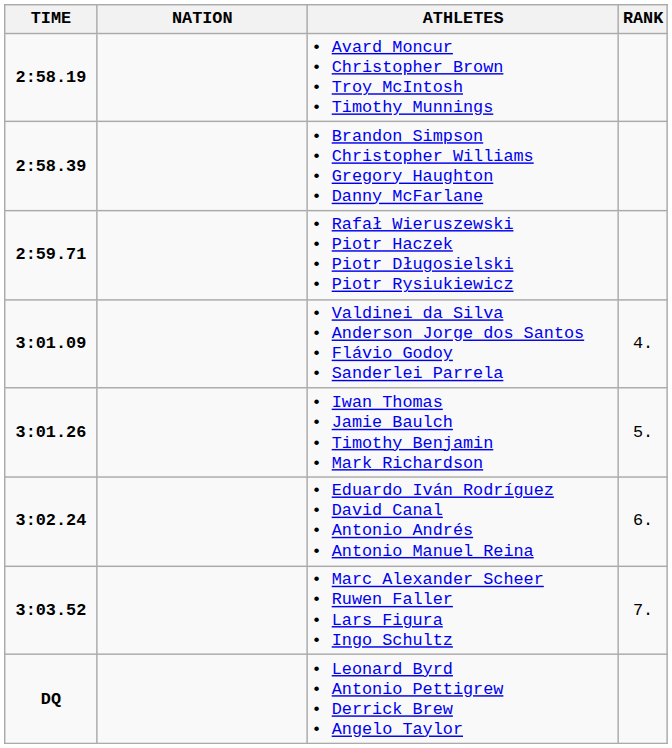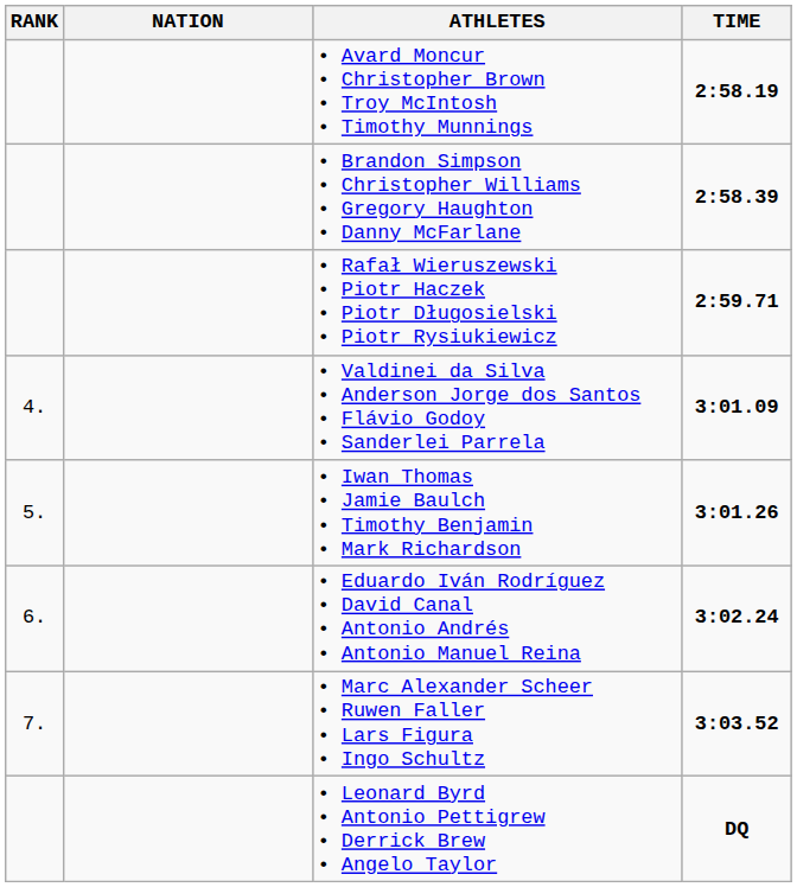columns swapped: RANK <-> TIME
